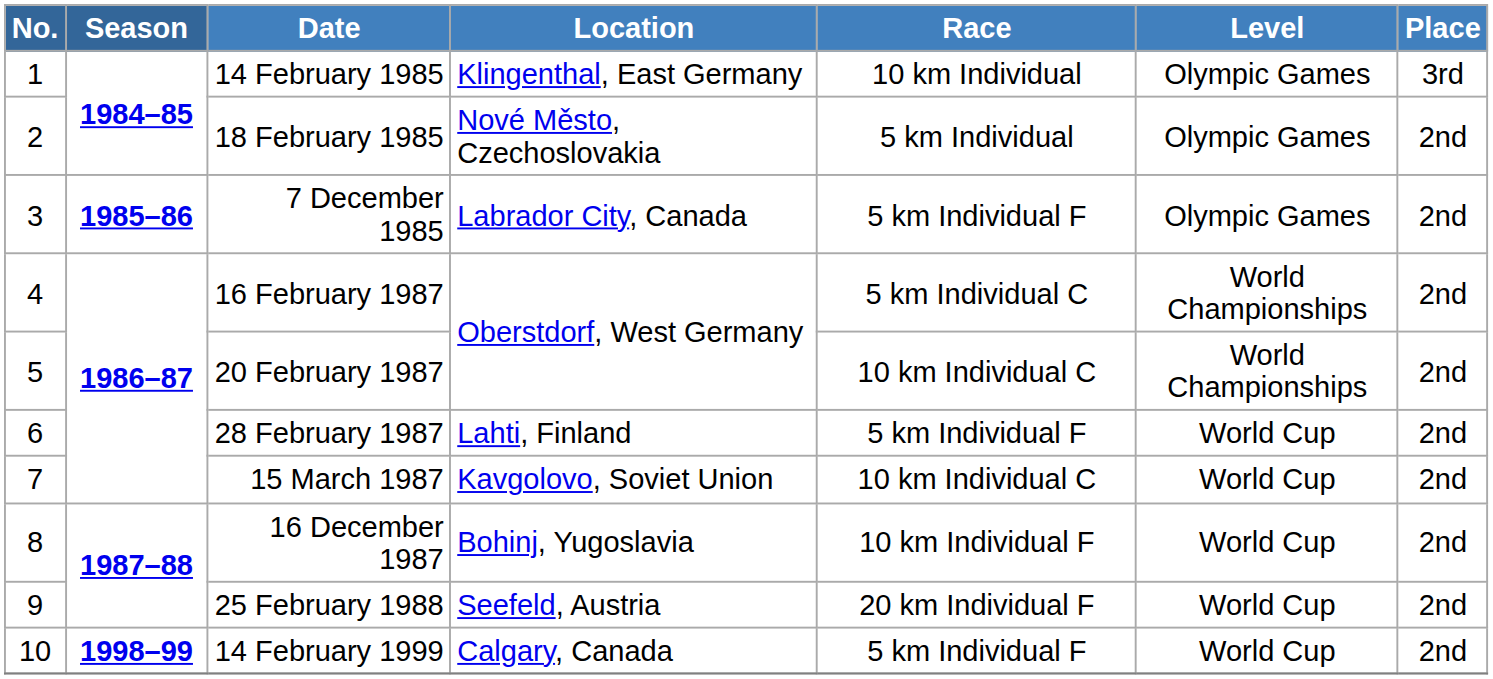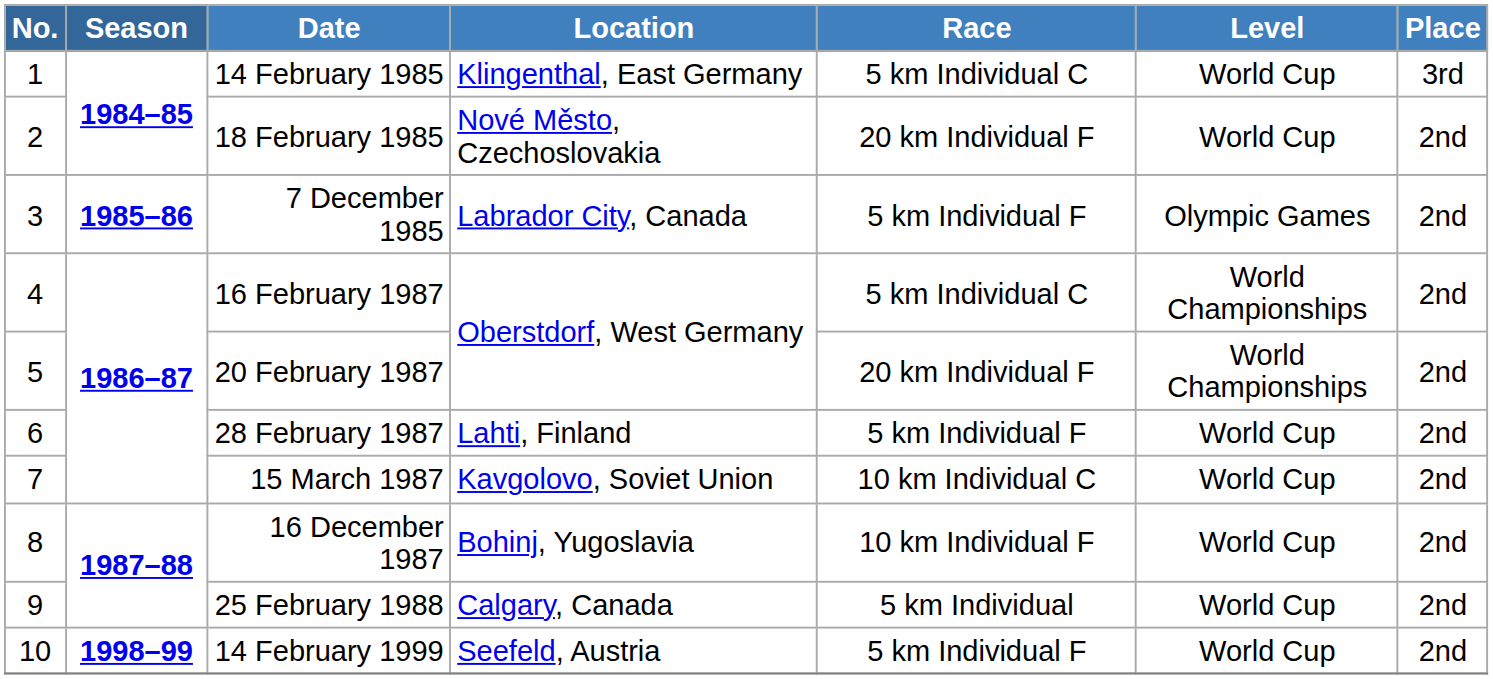14 February 1985 | Race: 10 km Individual -> 5 km Individual C
14 February 1985 | Level: Olympic Games -> World Cup
18 February 1985 | Race: 5 km Individual -> 20 km Individual F
18 February 1985 | Level: Olympic Games -> World Cup
20 February 1987 | Race: 10 km Individual C -> 20 km Individual F
25 February 1988 | Location: Seefeld, Austria -> Calgary, Canada
25 February 1988 | Race: 20 km Individual F -> 5 km Individual
14 February 1999 | Location: Calgary, Canada -> Seefeld, Austria
